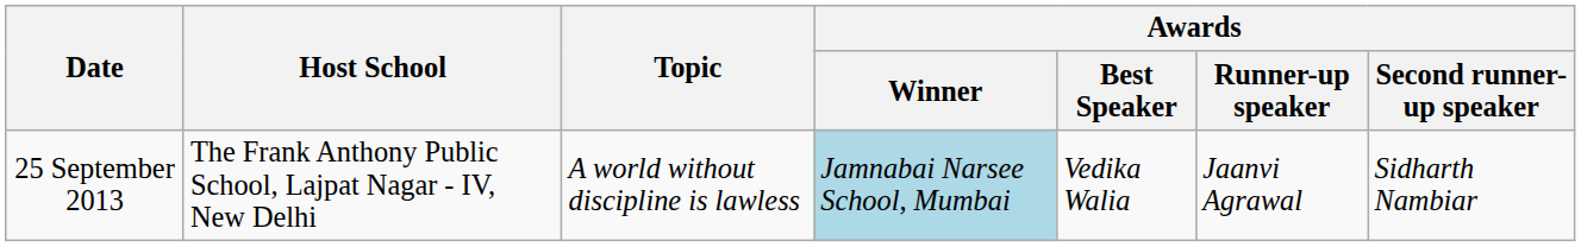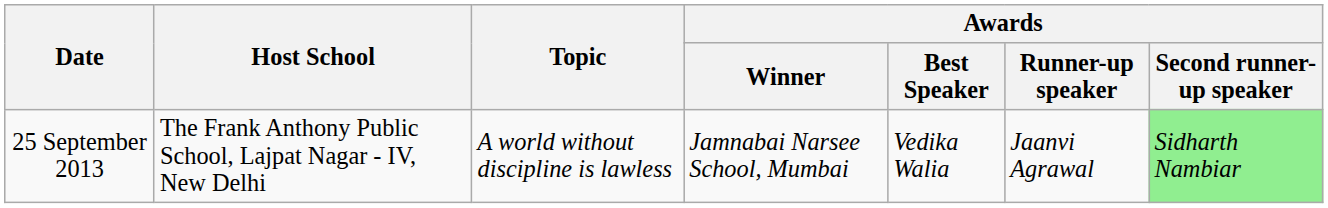25 September 2013 | Awards / Winner: lightblue background -> no background
25 September 2013 | Awards / Second runner-up speaker: no background -> lightgreen background
